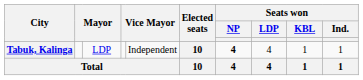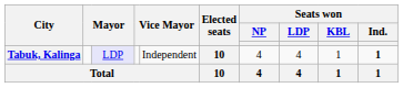Tabuk, Kalinga | column 3: no background -> lavender background
Tabuk, Kalinga | Seats won / NP: bold -> normal
Tabuk, Kalinga | Seats won / Ind.: normal -> bold
